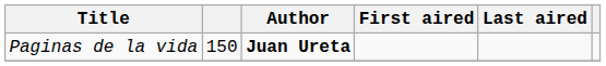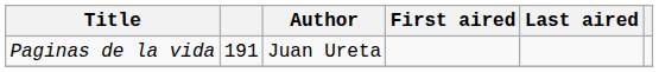Paginas de la vida | column 2: 150 -> 191
Paginas de la vida | Author: bold -> normal
